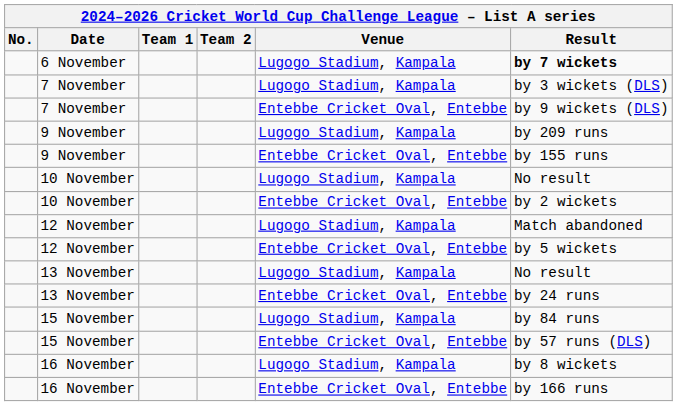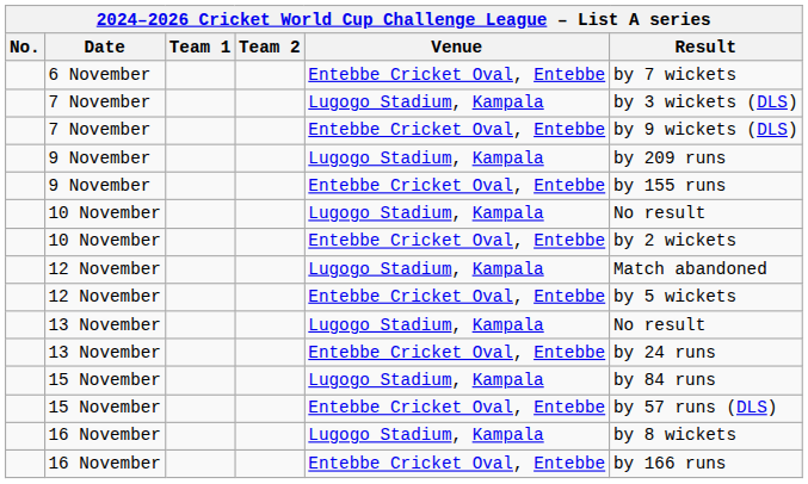6 November | Venue: Lugogo Stadium, Kampala -> Entebbe Cricket Oval, Entebbe
6 November | Result: bold -> normal
